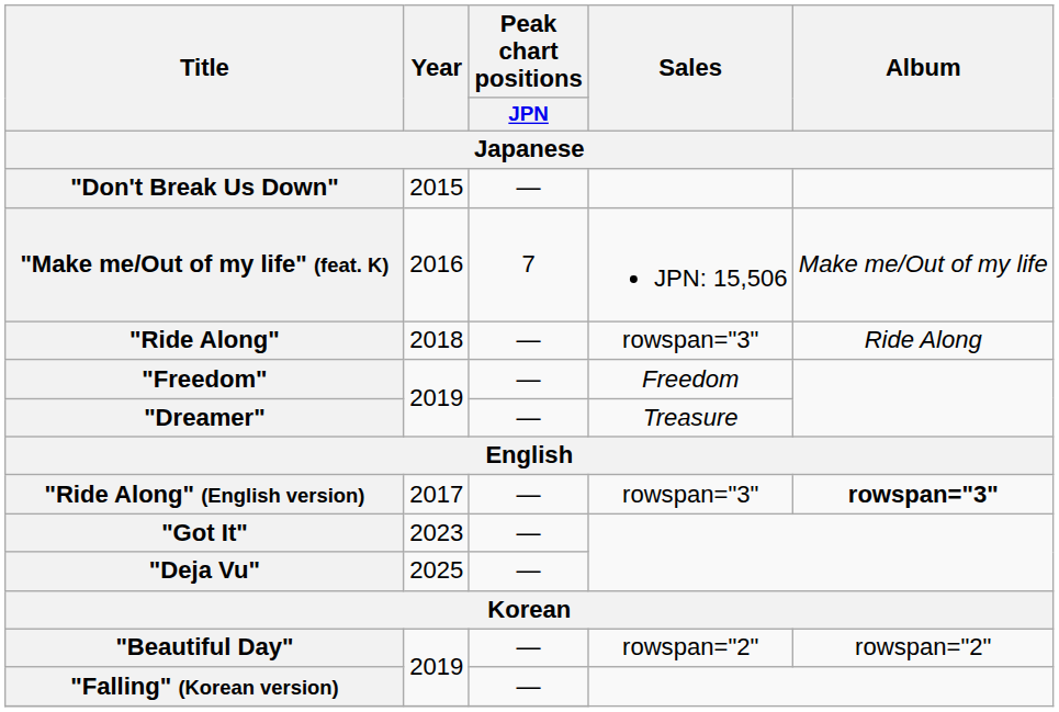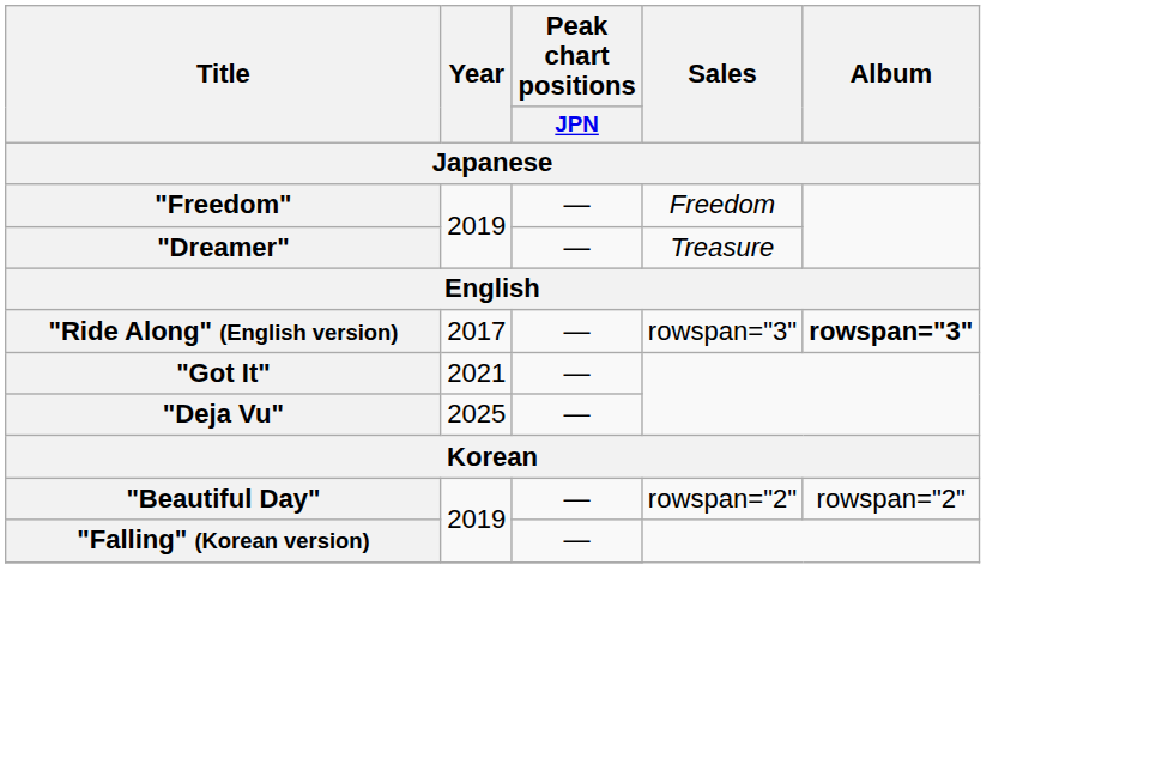- row: "Don't Break Us Down" | 2015 | —
- row: "Make me/Out of my life" (feat. K) | 2016 | 7 | JPN: 15,506 | Make me/Out of my life
- row: "Ride Along" | 2018 | — | rowspan="3" | Ride Along
"Got It" | Year: 2023 -> 2021
